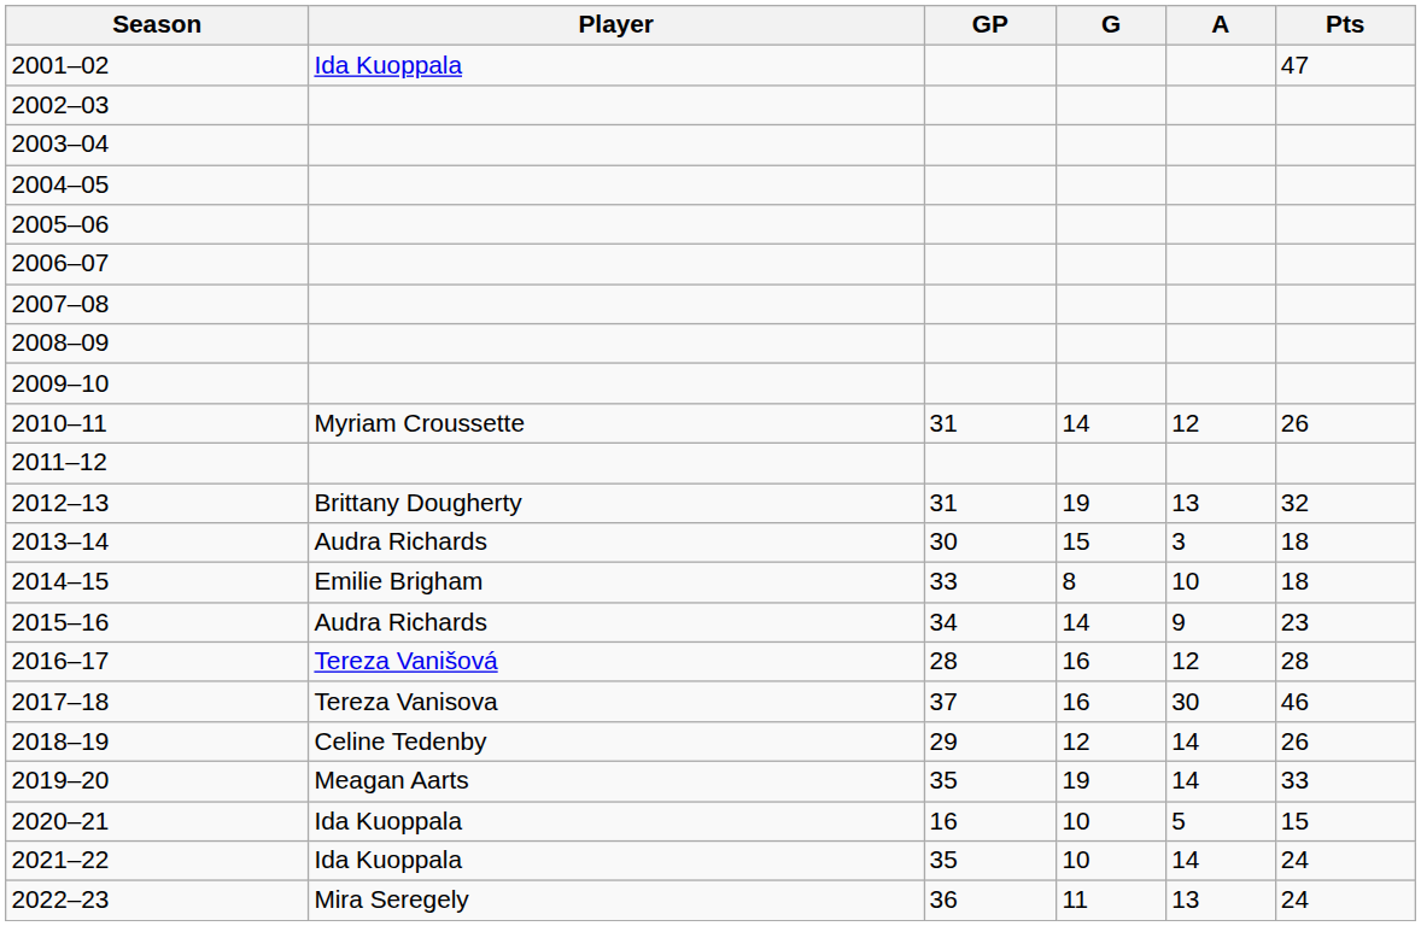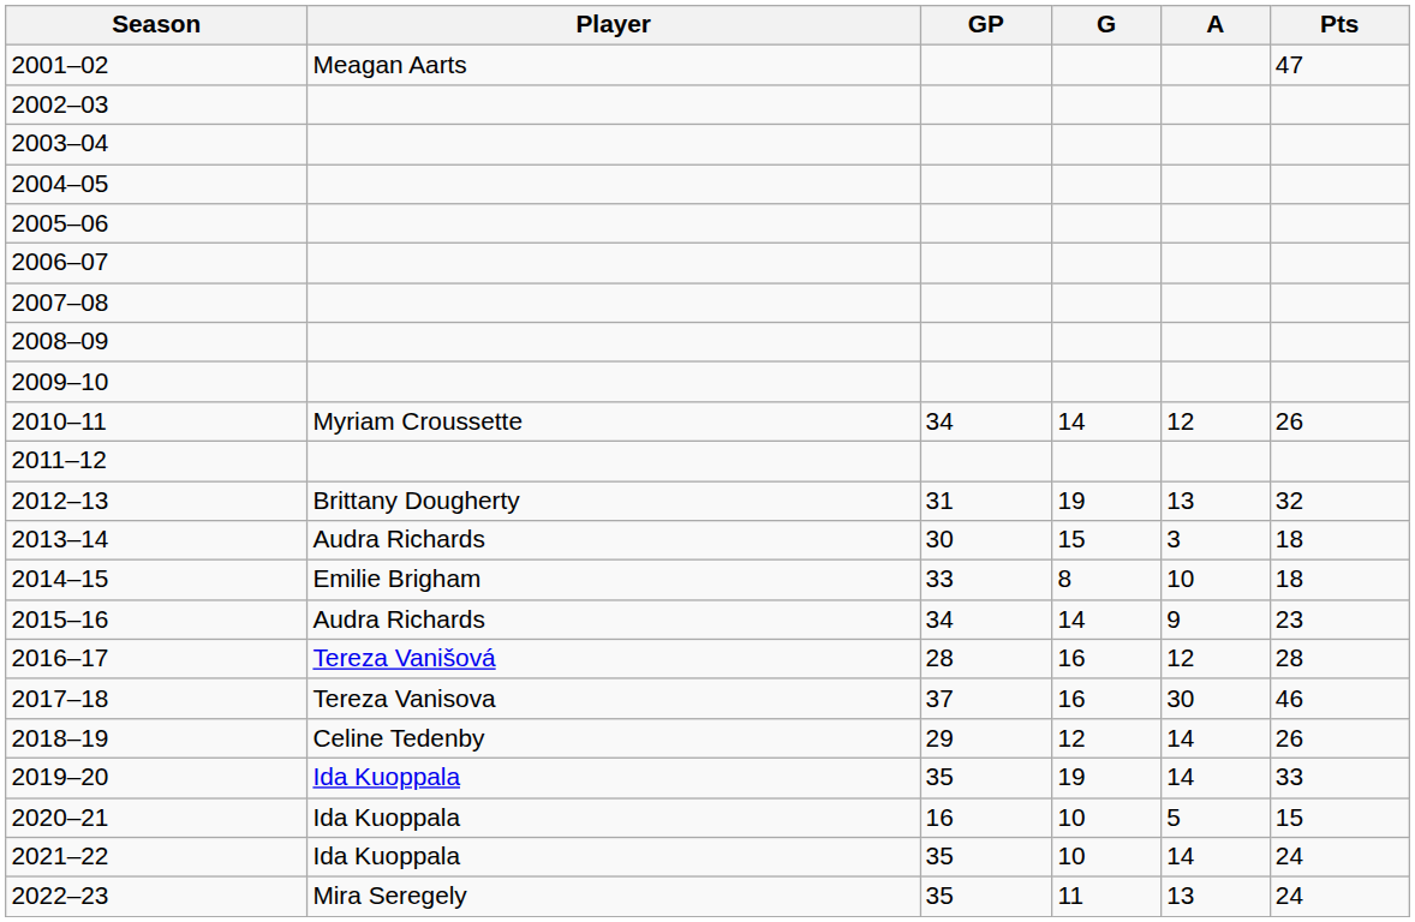2001–02 | Player: Ida Kuoppala -> Meagan Aarts
2010–11 | GP: 31 -> 34
2019–20 | Player: Meagan Aarts -> Ida Kuoppala
2022–23 | GP: 36 -> 35
